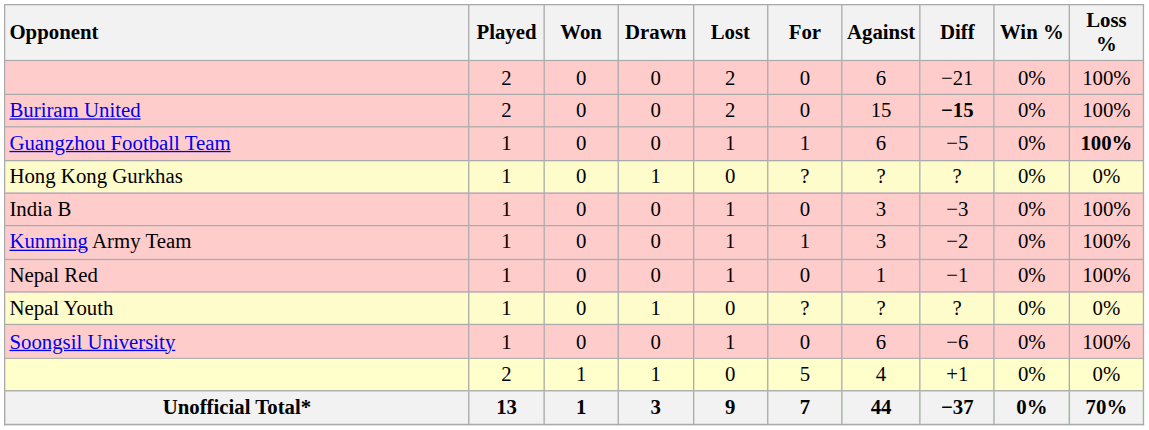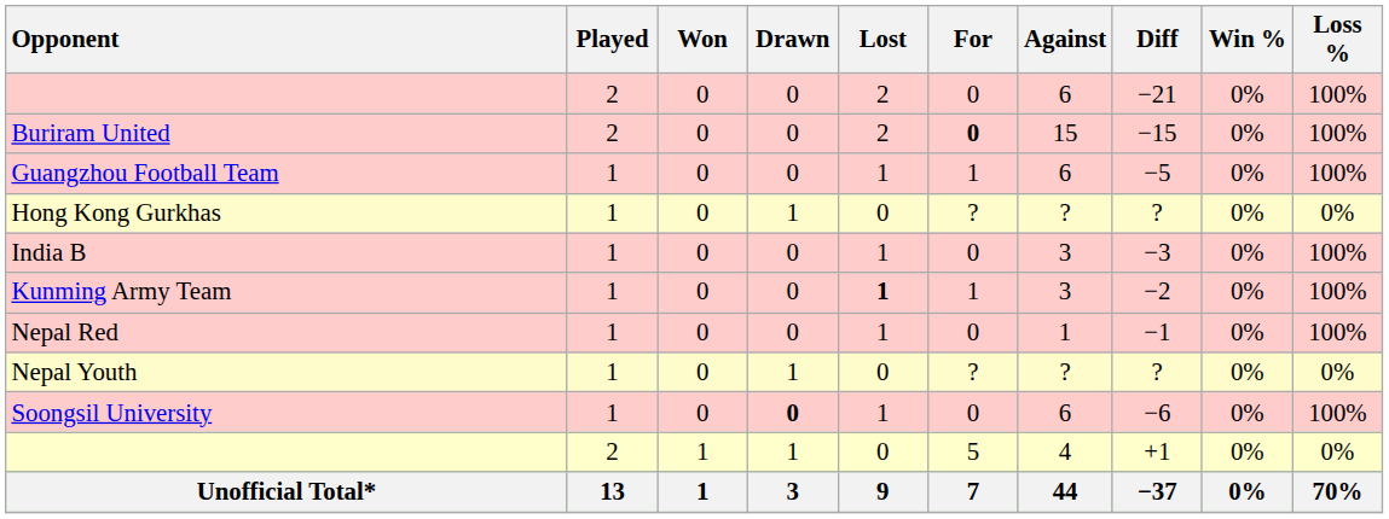Buriram United | For: normal -> bold
Buriram United | Diff: bold -> normal
Guangzhou Football Team | Loss %: bold -> normal
Kunming Army Team | Lost: normal -> bold
Soongsil University | Drawn: normal -> bold
